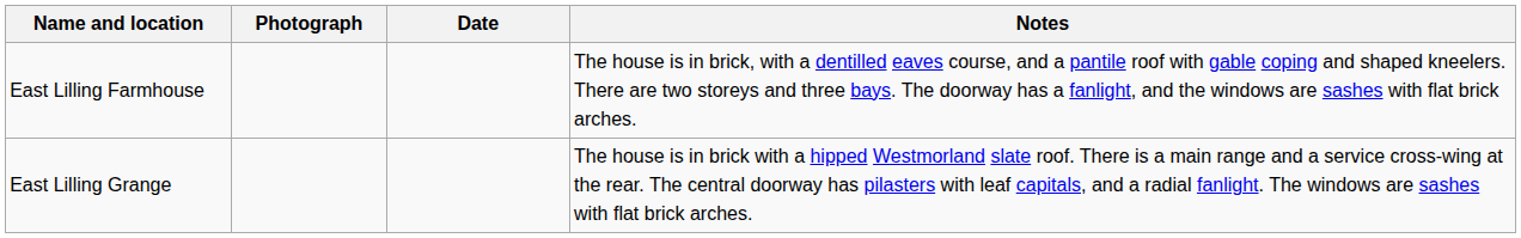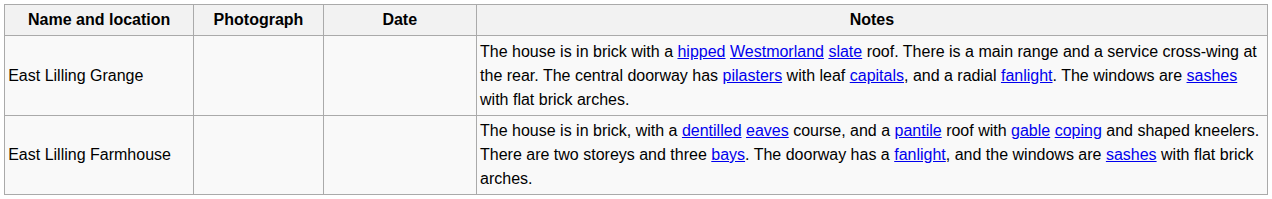rows swapped: East Lilling Farmhouse <-> East Lilling Grange
